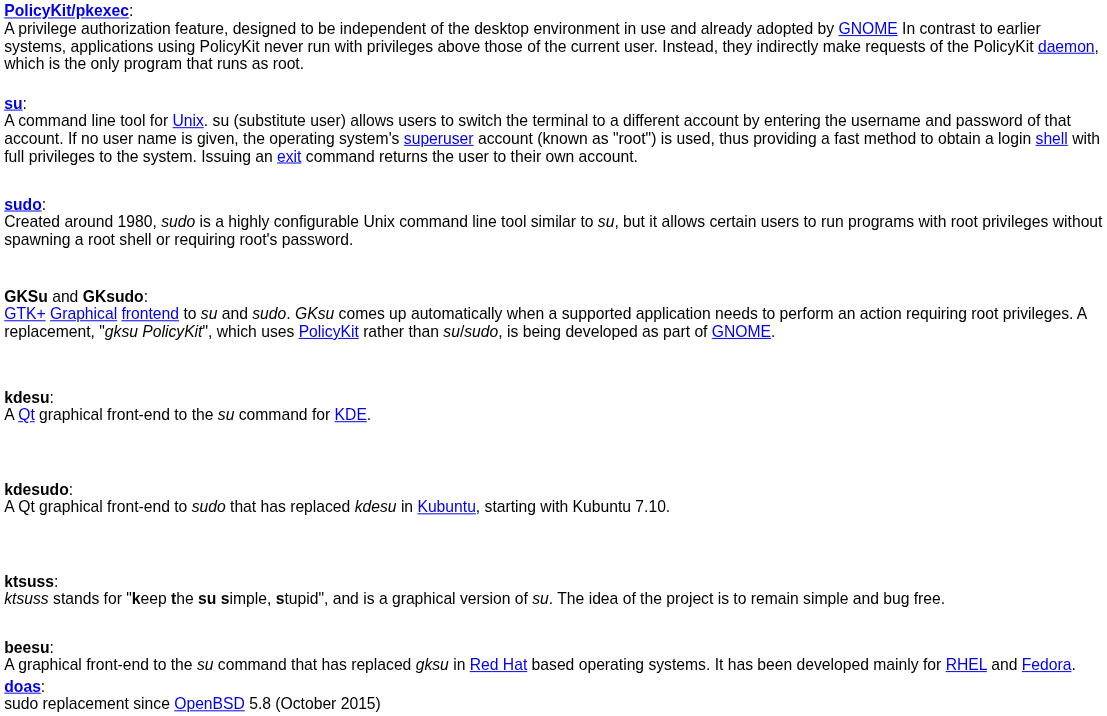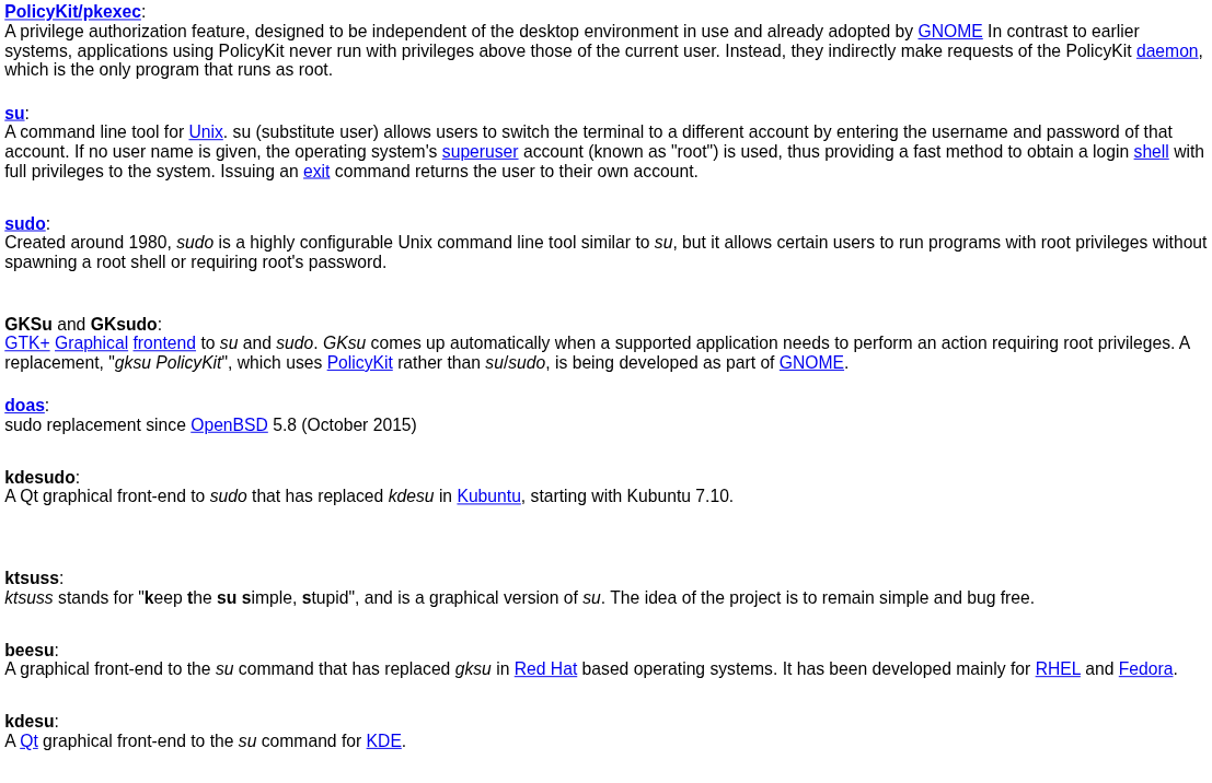rows swapped: kdesu: A Qt graphical front-end to the su command for KDE. <-> doas: sudo replacement since OpenBSD 5.8 (October 2015)
